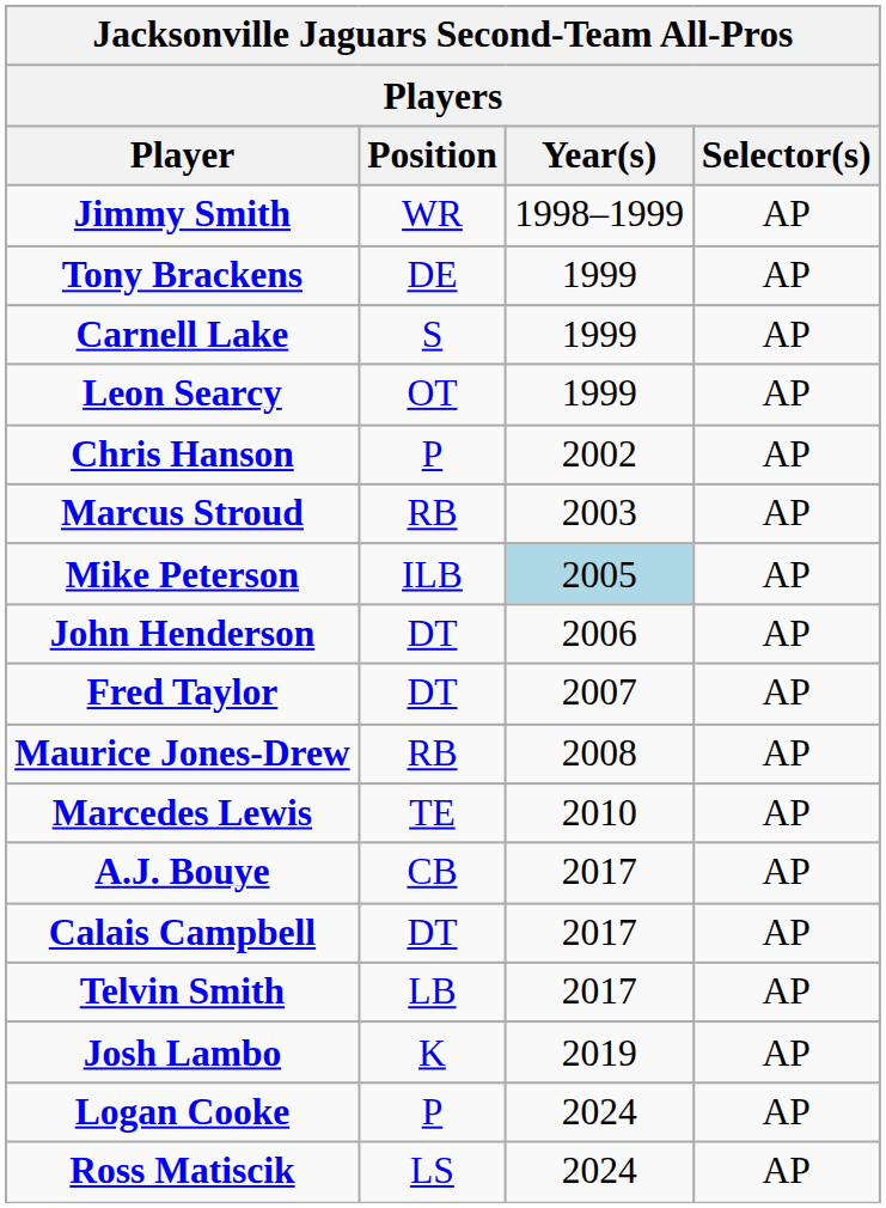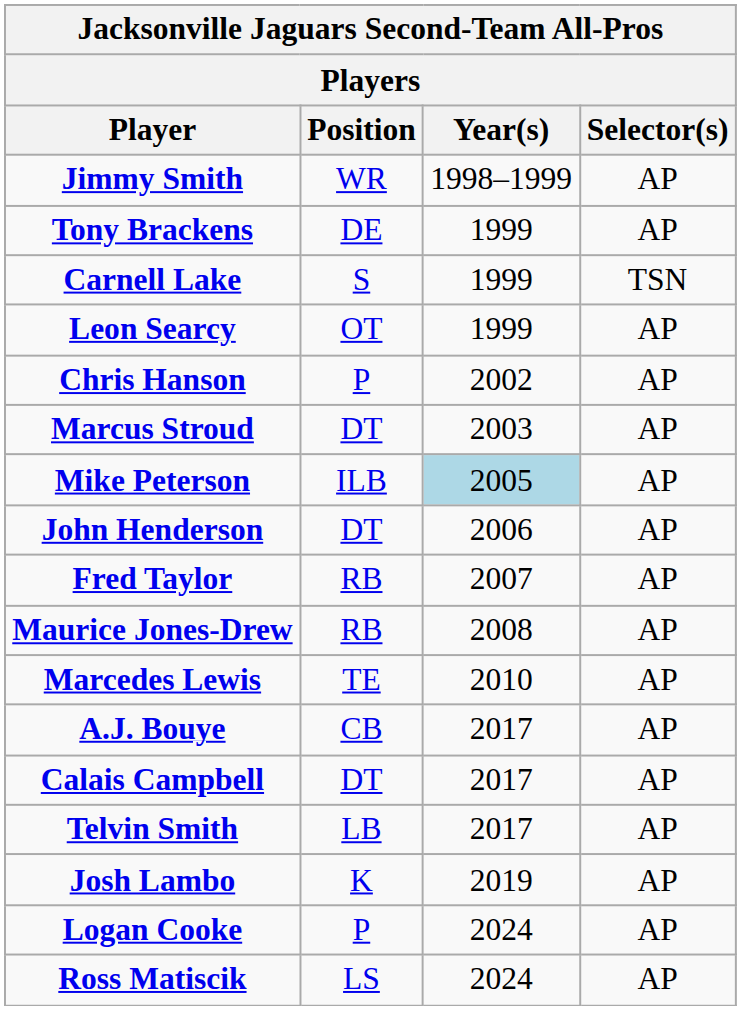Carnell Lake | Selector(s): AP -> TSN
Marcus Stroud | Position: RB -> DT
Fred Taylor | Position: DT -> RB
